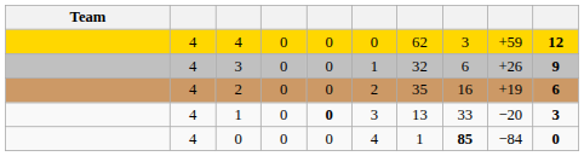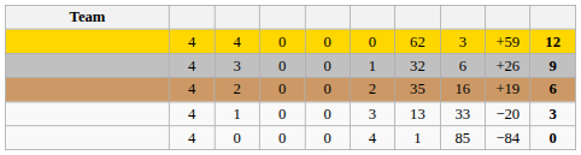row 5 | column 5: bold -> normal
row 6 | column 8: bold -> normal
